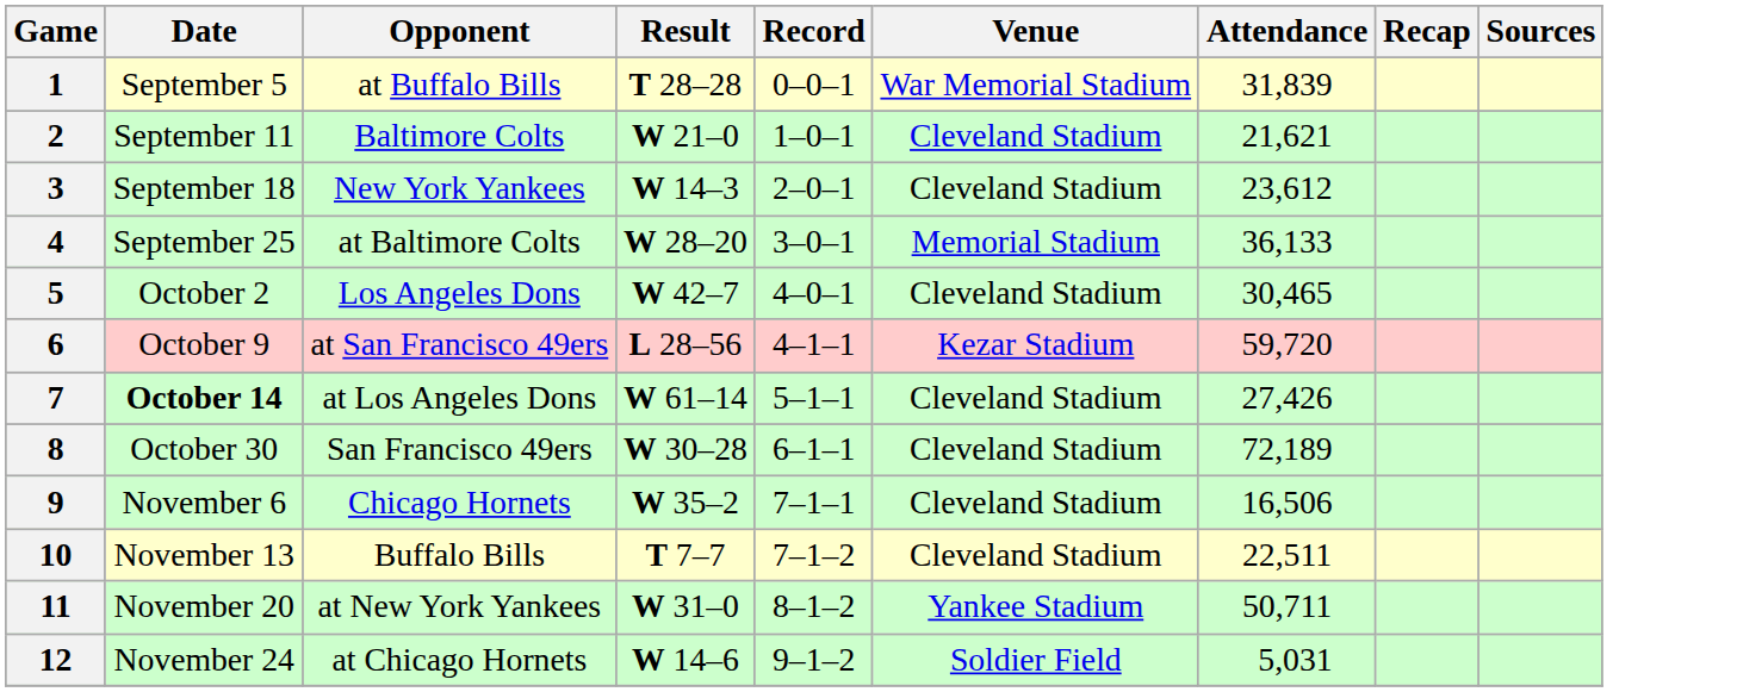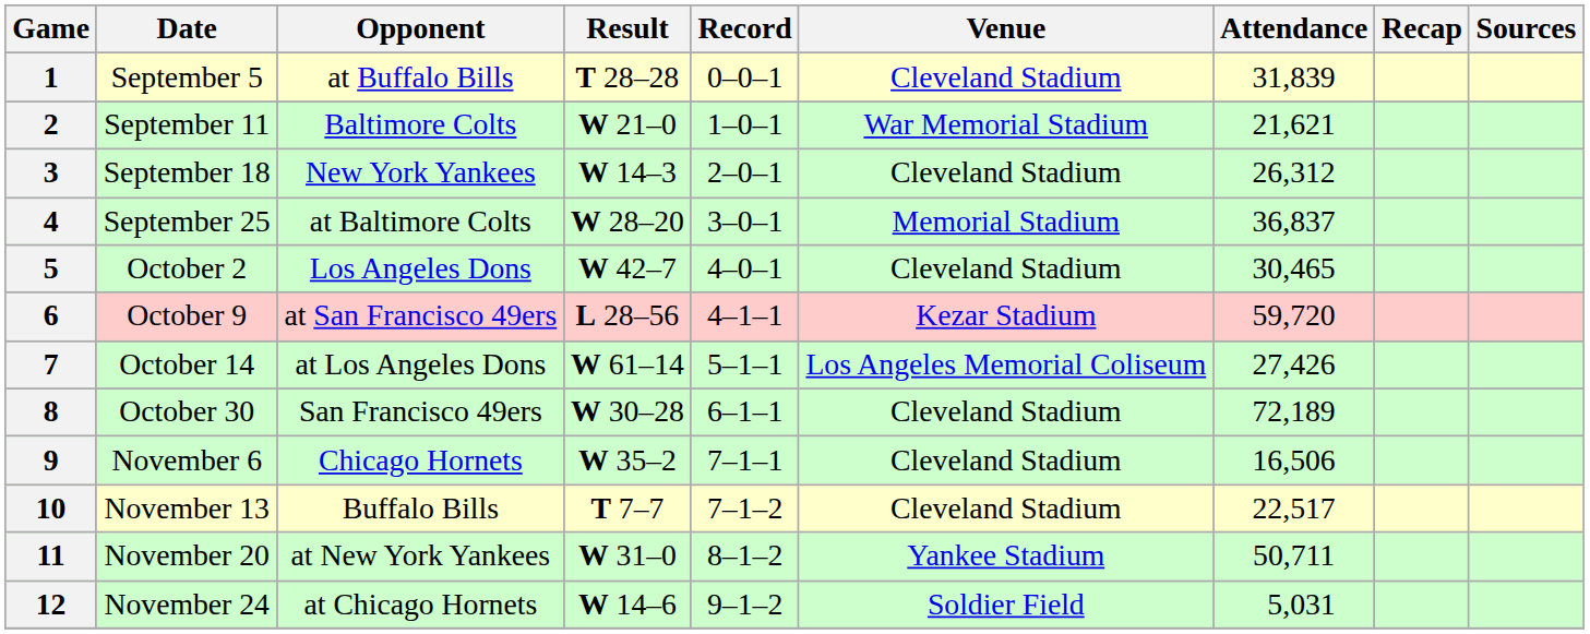1 | Venue: War Memorial Stadium -> Cleveland Stadium
2 | Venue: Cleveland Stadium -> War Memorial Stadium
3 | Attendance: 23,612 -> 26,312
4 | Attendance: 36,133 -> 36,837
7 | Date: bold -> normal
7 | Venue: Cleveland Stadium -> Los Angeles Memorial Coliseum
10 | Attendance: 22,511 -> 22,517
